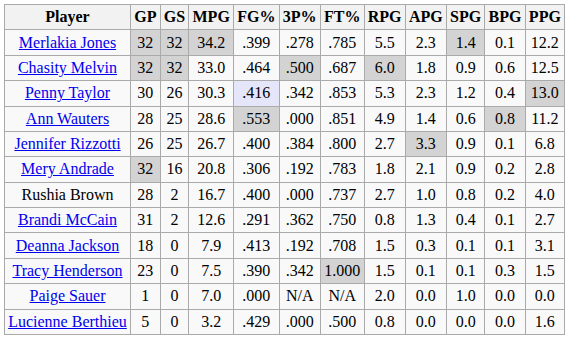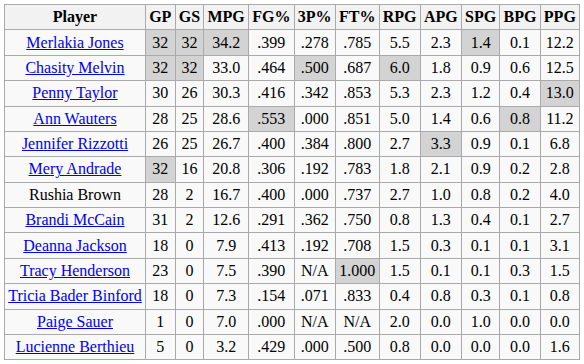Penny Taylor | FG%: lavender background -> no background
Ann Wauters | RPG: 4.9 -> 5.0
Tracy Henderson | 3P%: .342 -> N/A
+ row: Tricia Bader Binford | 18 | 0 | 7.3 | .154 | .071 | .833 | 0.4 | 0.8 | 0.3 | 0.1 | 0.8
